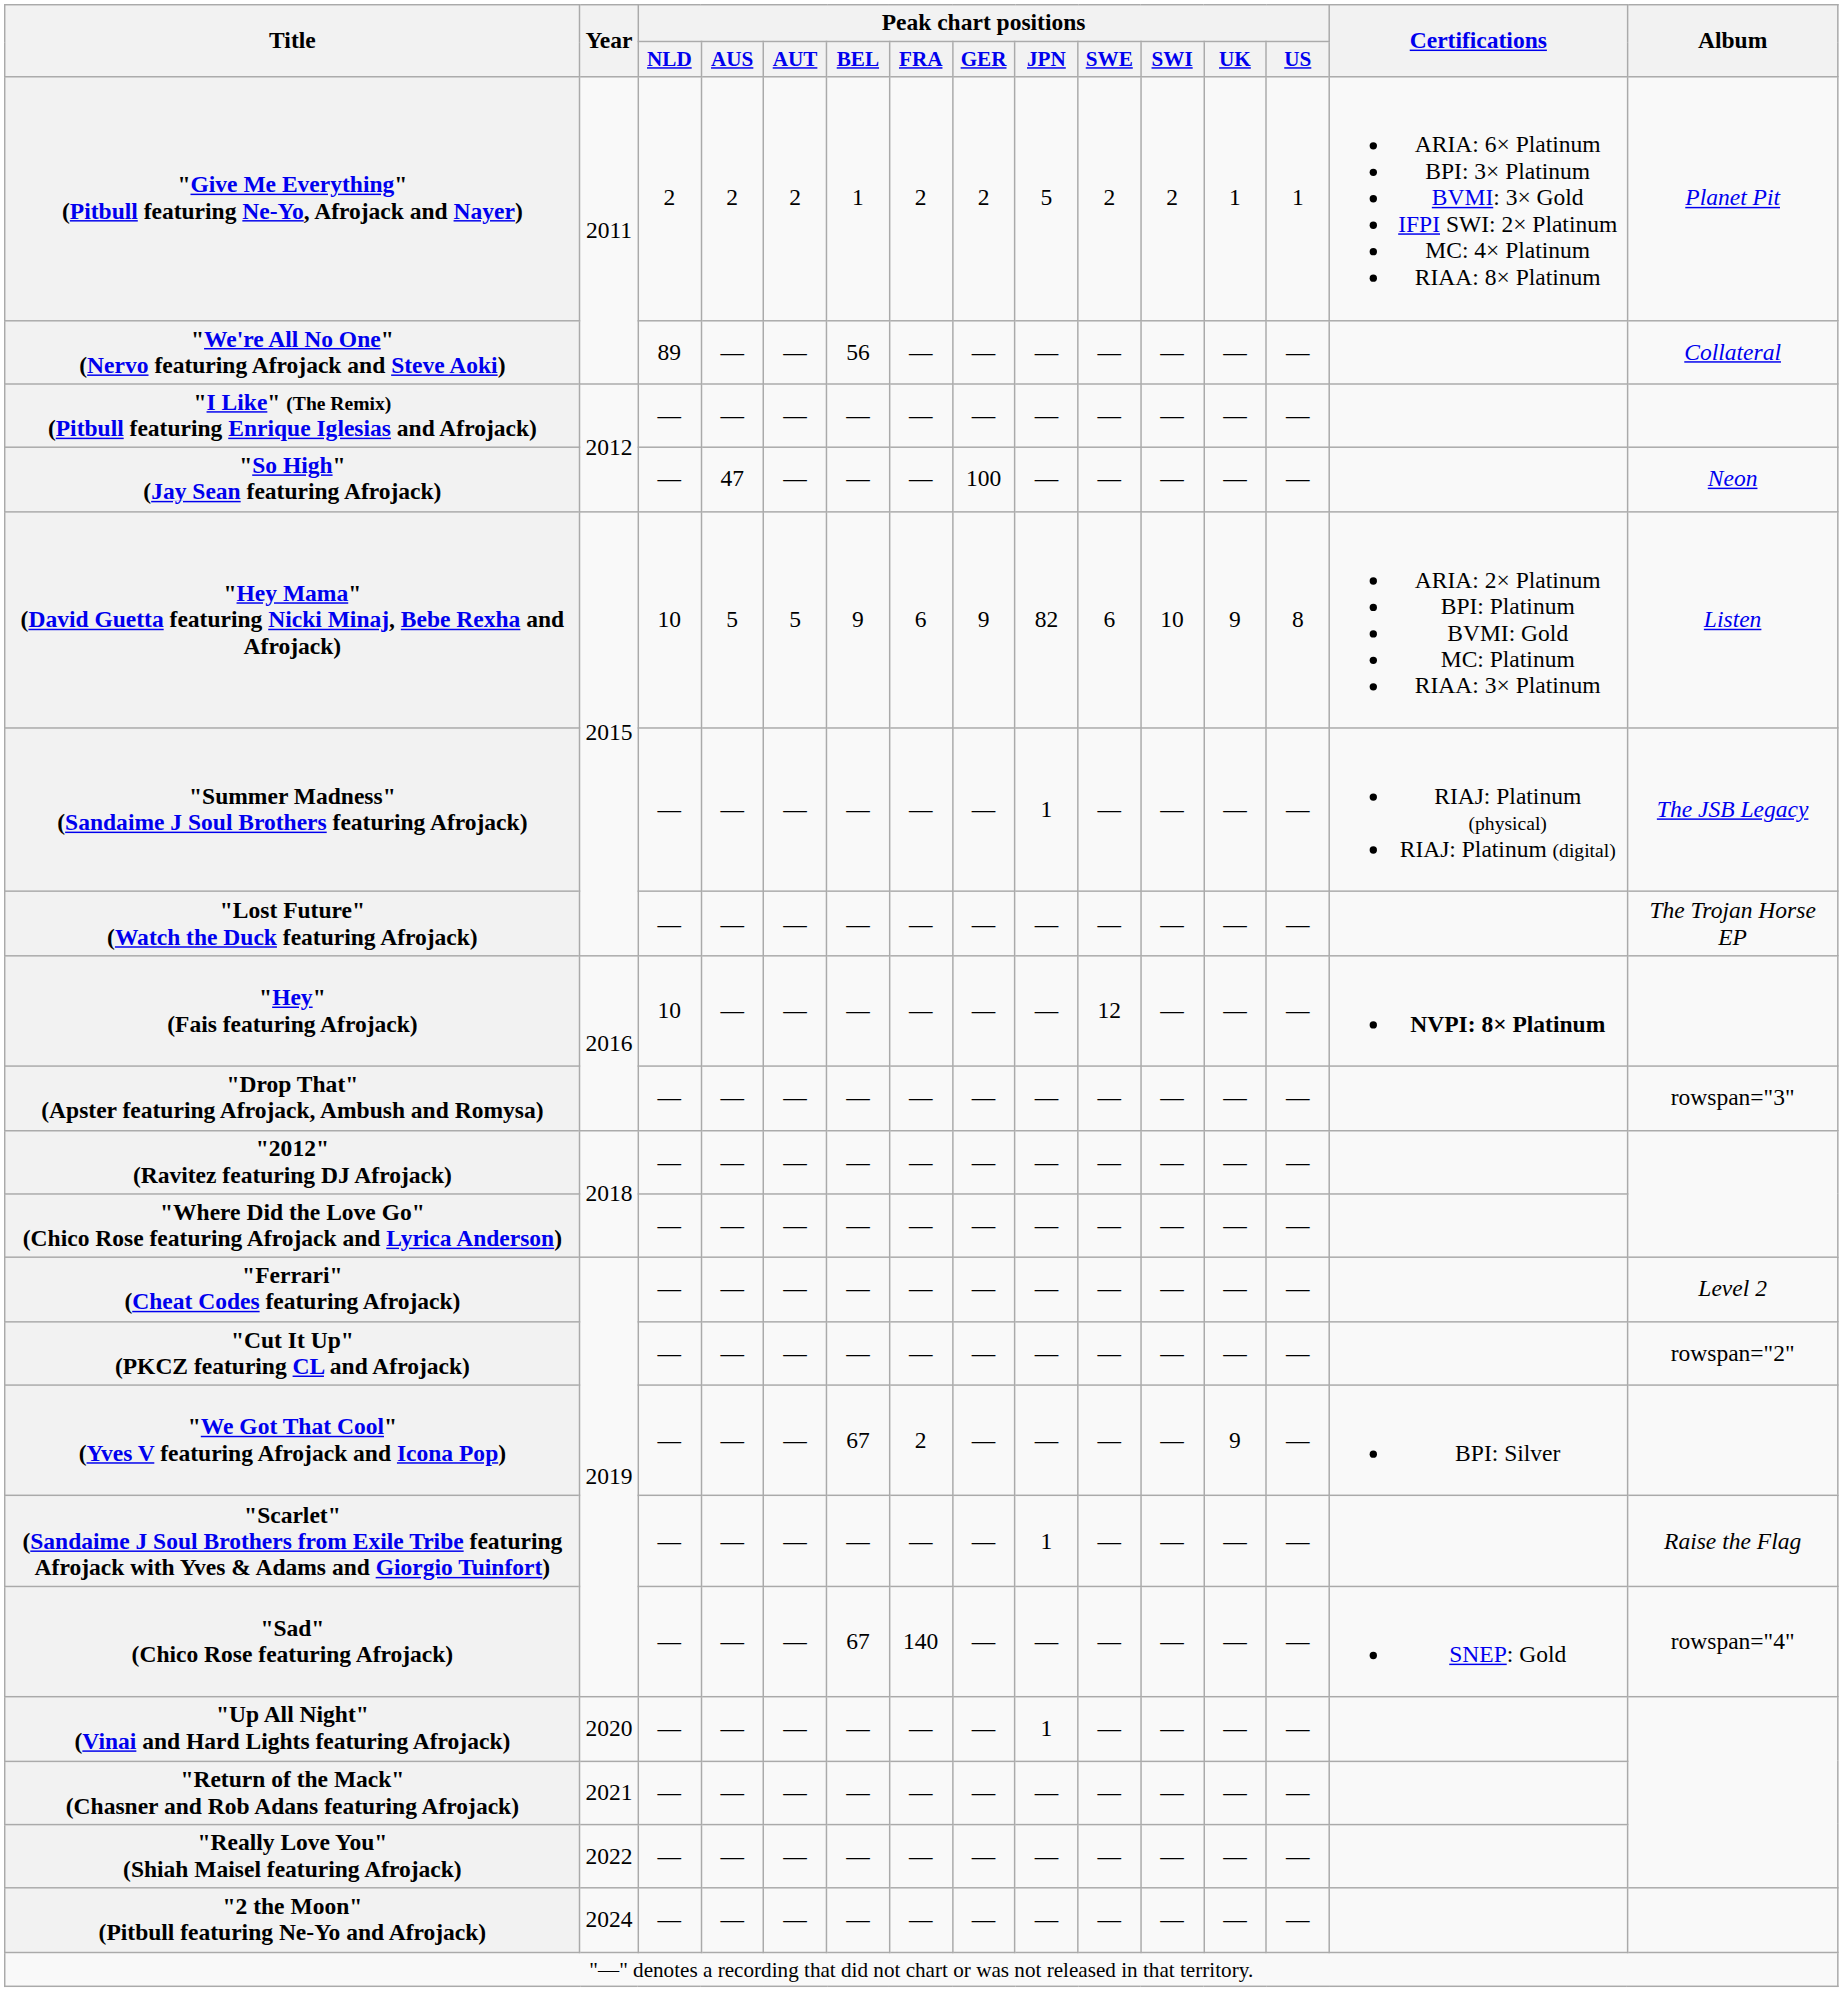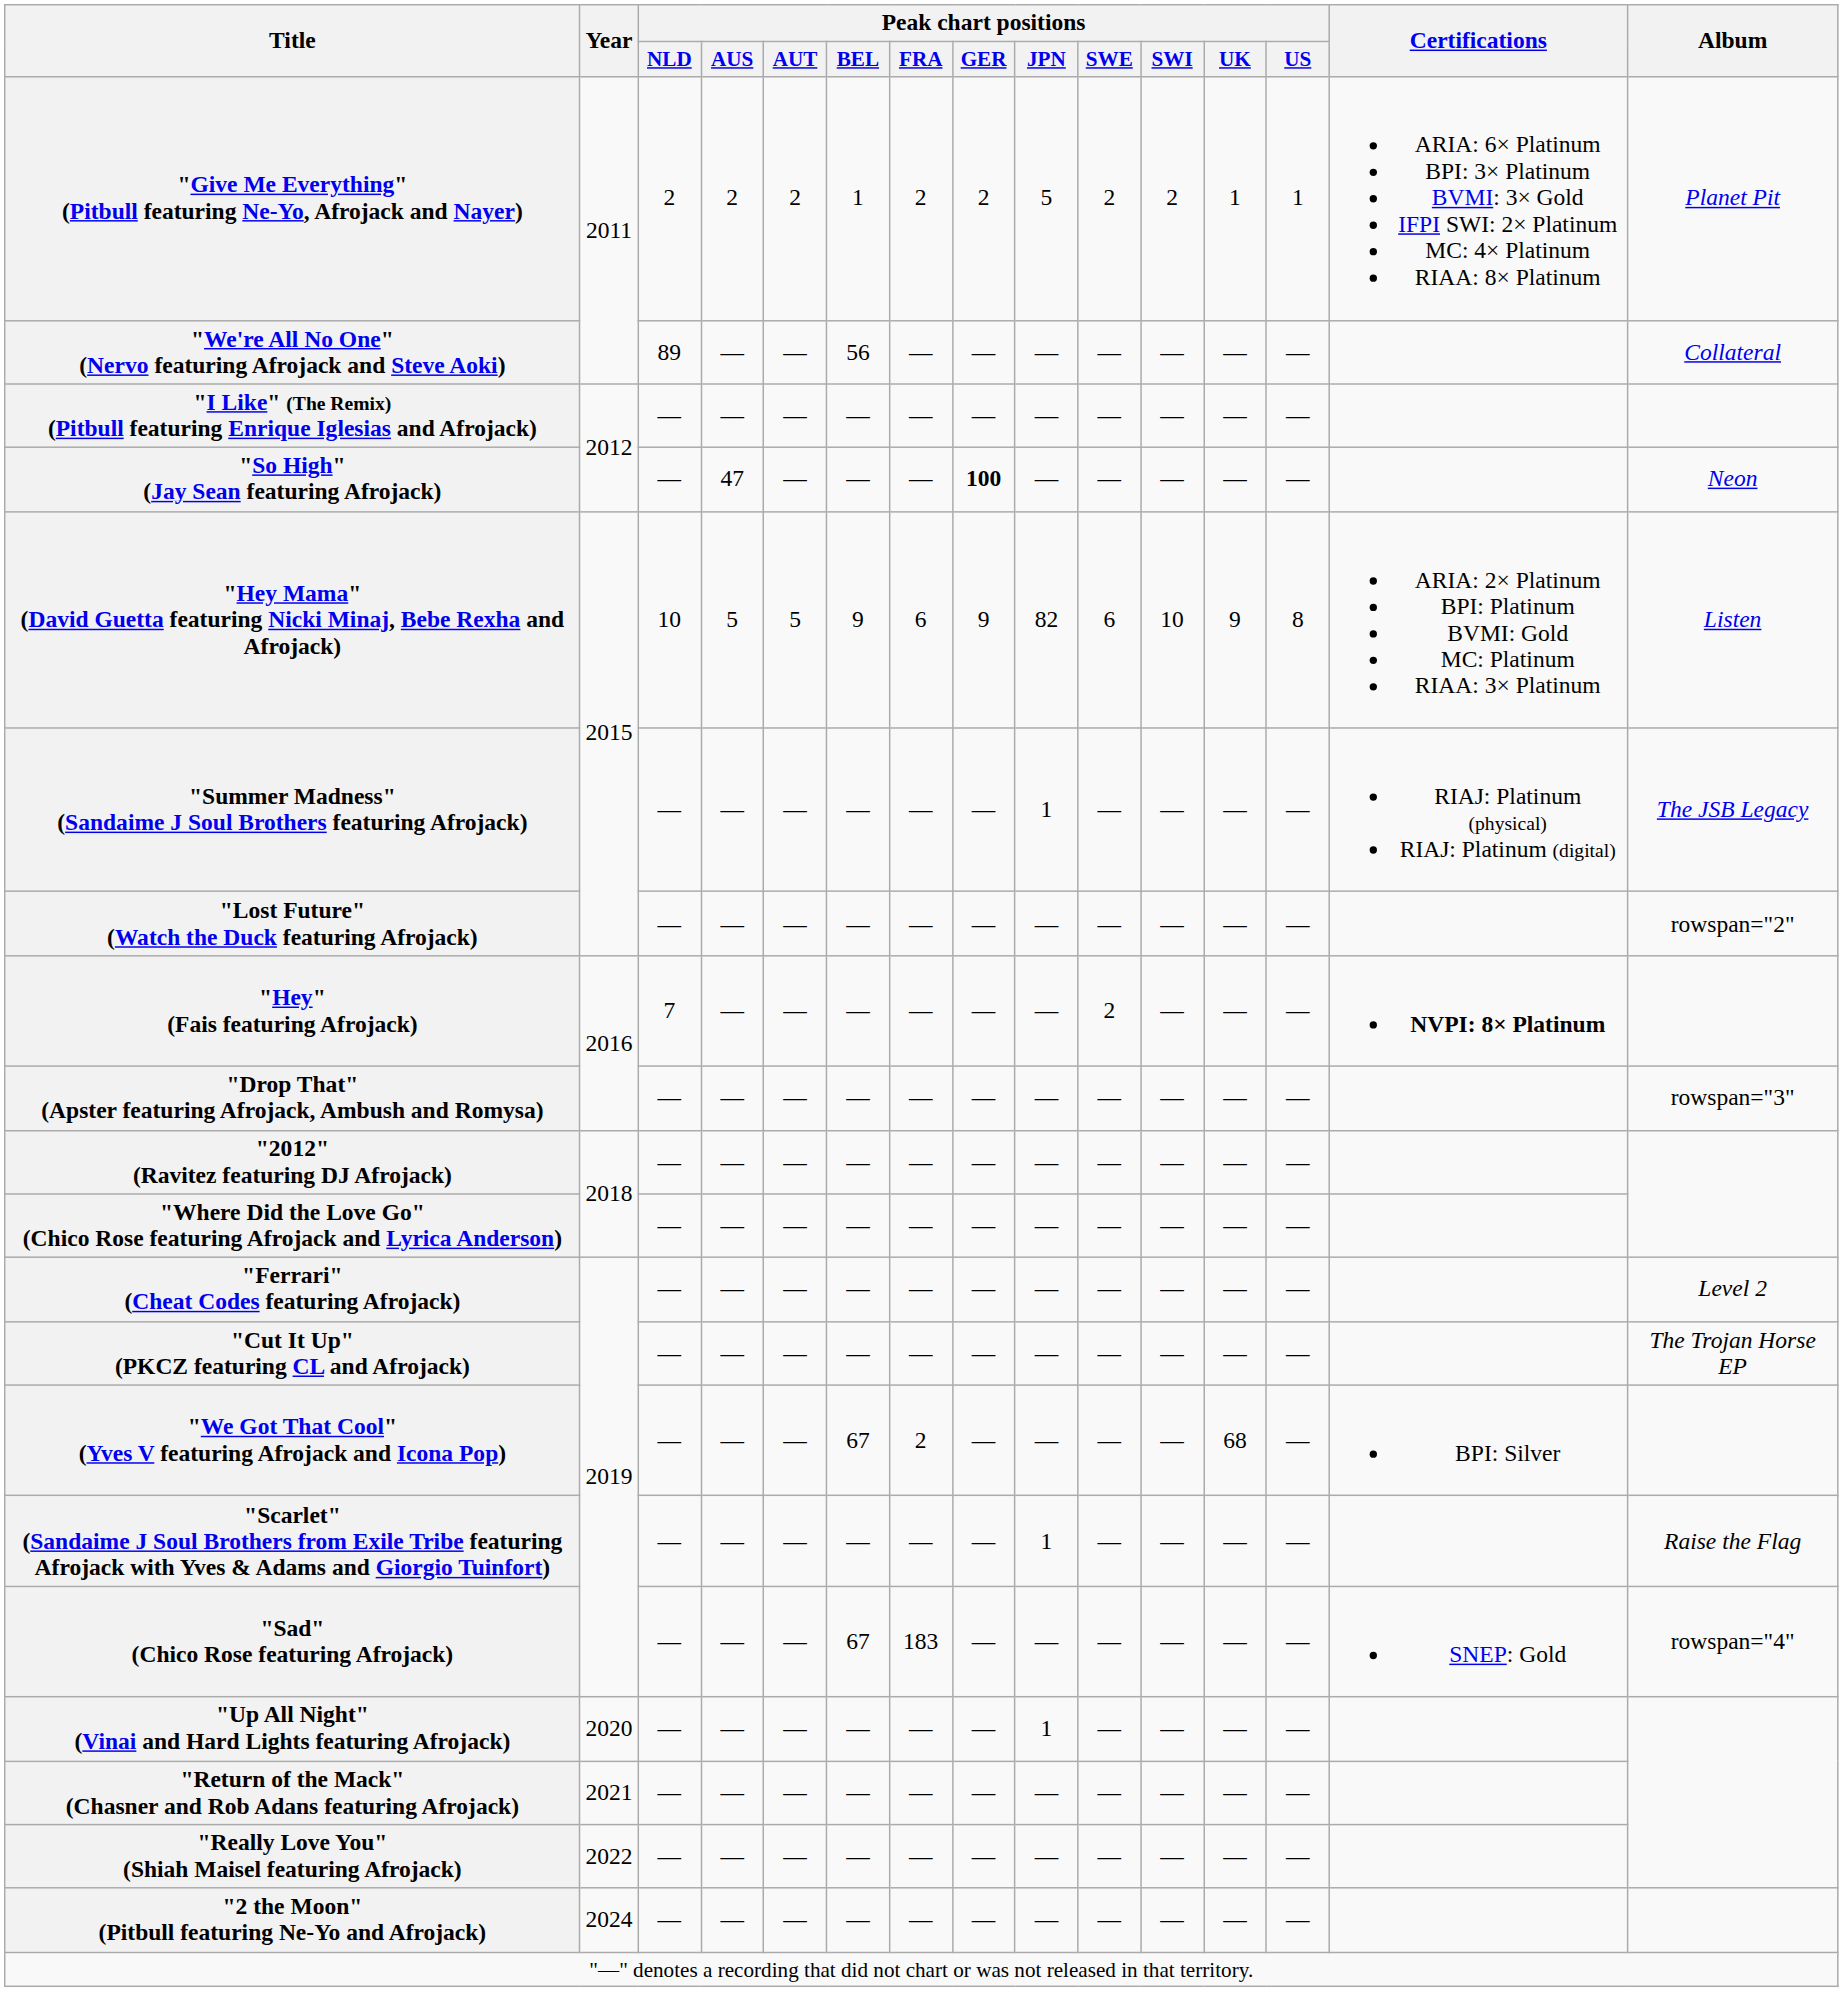"So High" (Jay Sean featuring Afrojack) | Peak chart positions / GER: normal -> bold
"Lost Future" (Watch the Duck featuring Afrojack) | Album: The Trojan Horse EP -> rowspan="2"
"Hey" (Fais featuring Afrojack) | Peak chart positions / NLD: 10 -> 7
"Hey" (Fais featuring Afrojack) | Peak chart positions / SWE: 12 -> 2
"Cut It Up" (PKCZ featuring CL and Afrojack) | Album: rowspan="2" -> The Trojan Horse EP
"We Got That Cool" (Yves V featuring Afrojack and Icona Pop) | Peak chart positions / UK: 9 -> 68
"Sad" (Chico Rose featuring Afrojack) | Peak chart positions / FRA: 140 -> 183
